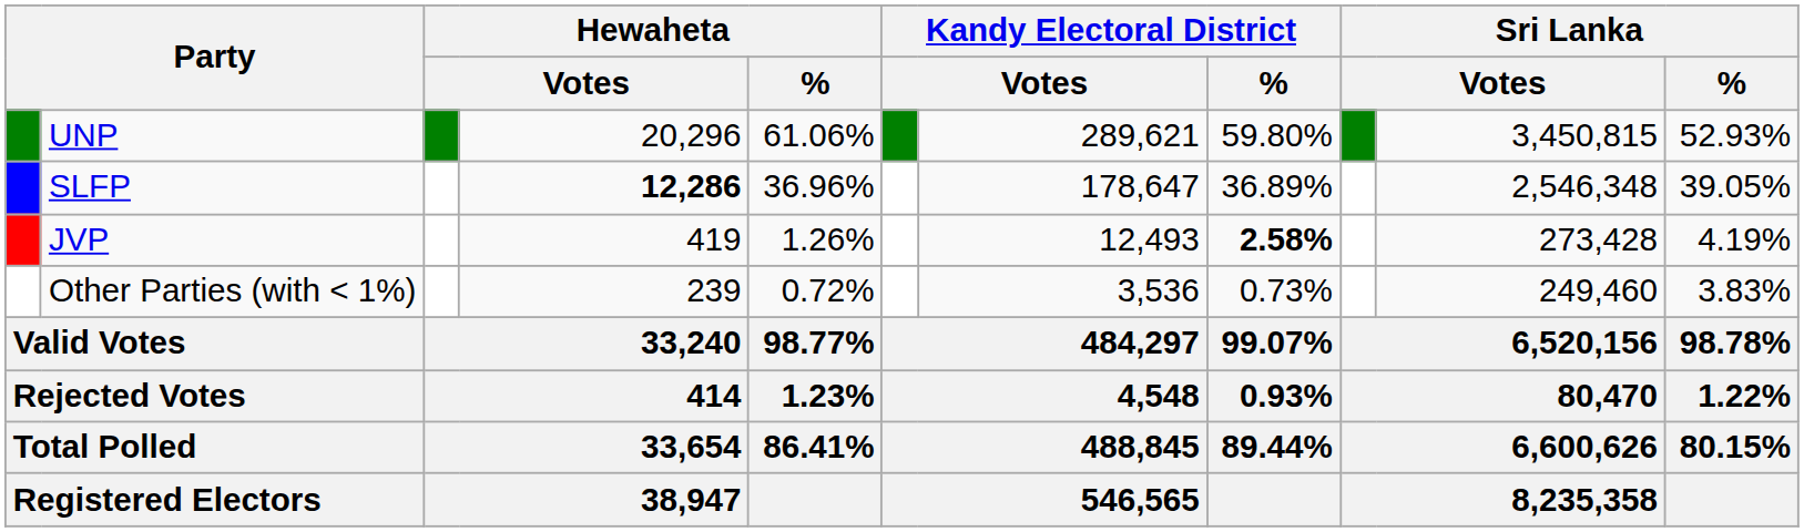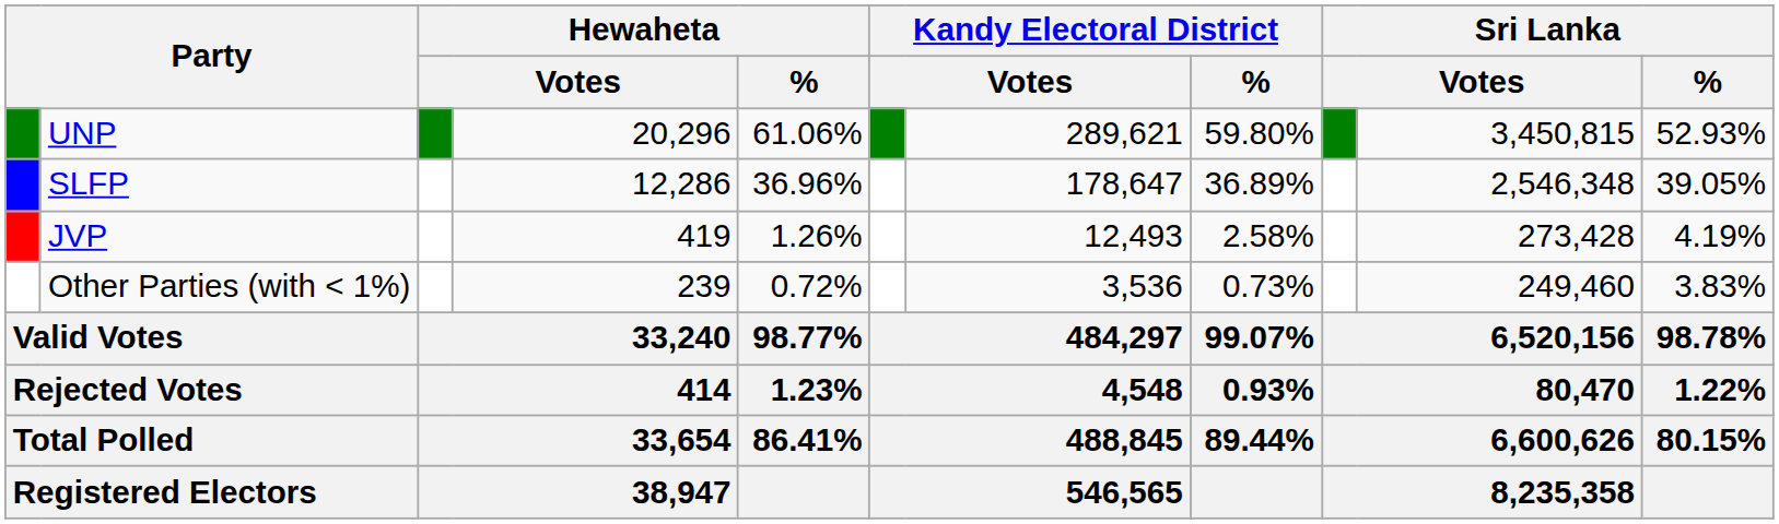SLFP | column 4: bold -> normal
JVP | Kandy Electoral District / %: bold -> normal
